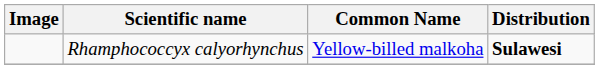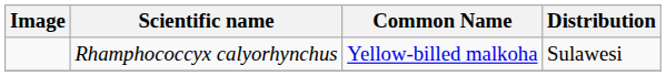Rhamphococcyx calyorhynchus | Distribution: bold -> normal
